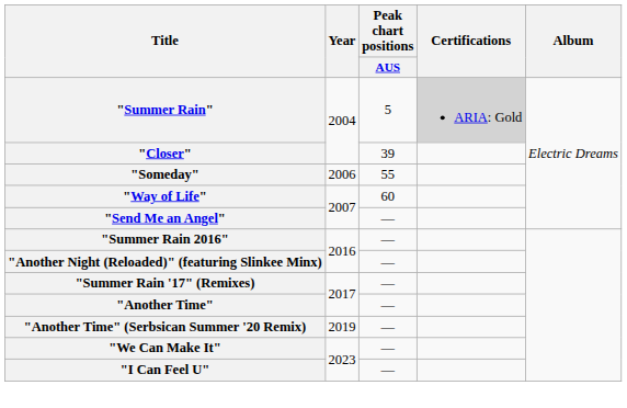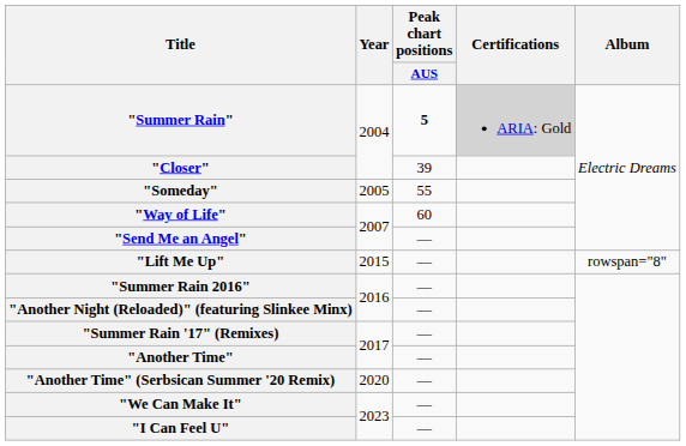"Summer Rain" | Peak chart positions / AUS: normal -> bold
"Someday" | Year: 2006 -> 2005
+ row: "Lift Me Up" | 2015 | — | rowspan="8"
"Another Time" (Serbsican Summer '20 Remix) | Year: 2019 -> 2020
